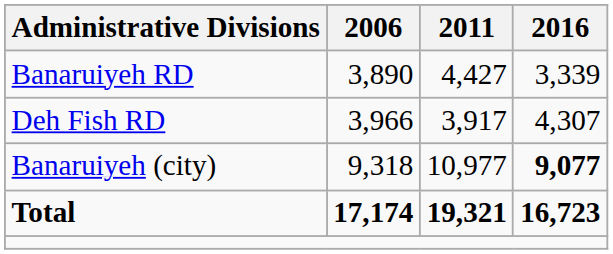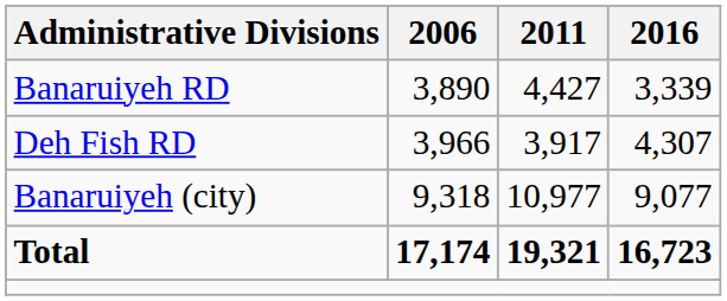Banaruiyeh (city) | 2016: bold -> normal
